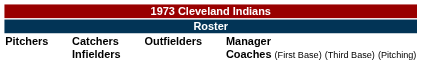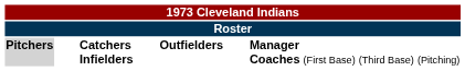Pitchers | column 1: no background -> lightgrey background
